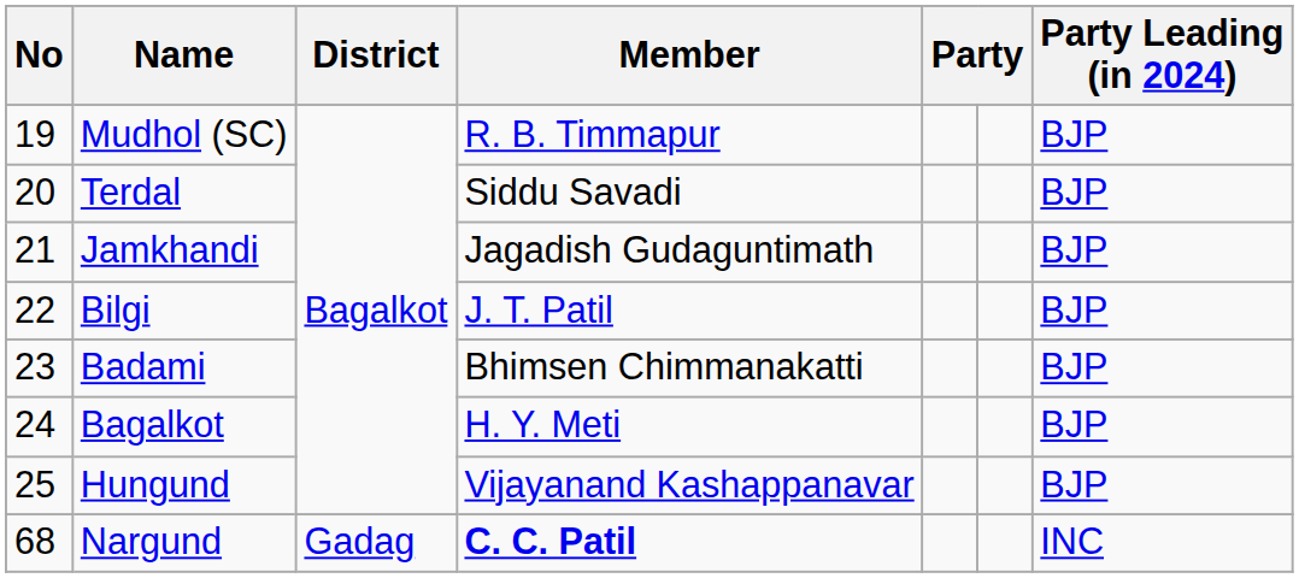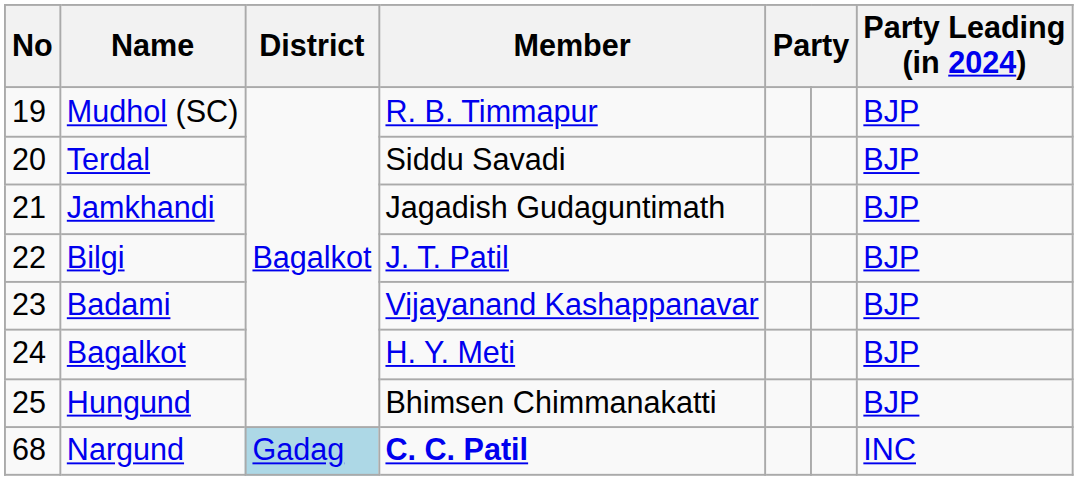Badami | Member: Bhimsen Chimmanakatti -> Vijayanand Kashappanavar
Hungund | Member: Vijayanand Kashappanavar -> Bhimsen Chimmanakatti
Nargund | District: no background -> lightblue background
